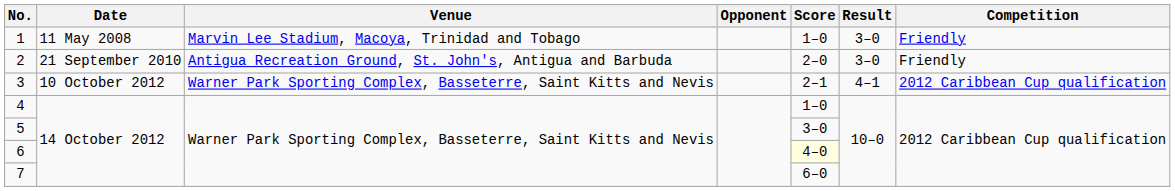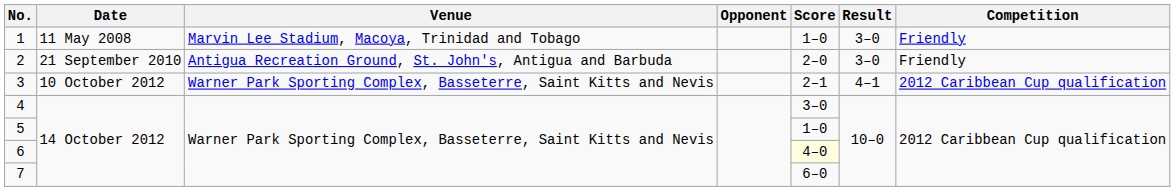4 | Score: 1–0 -> 3–0
5 | Score: 3–0 -> 1–0
